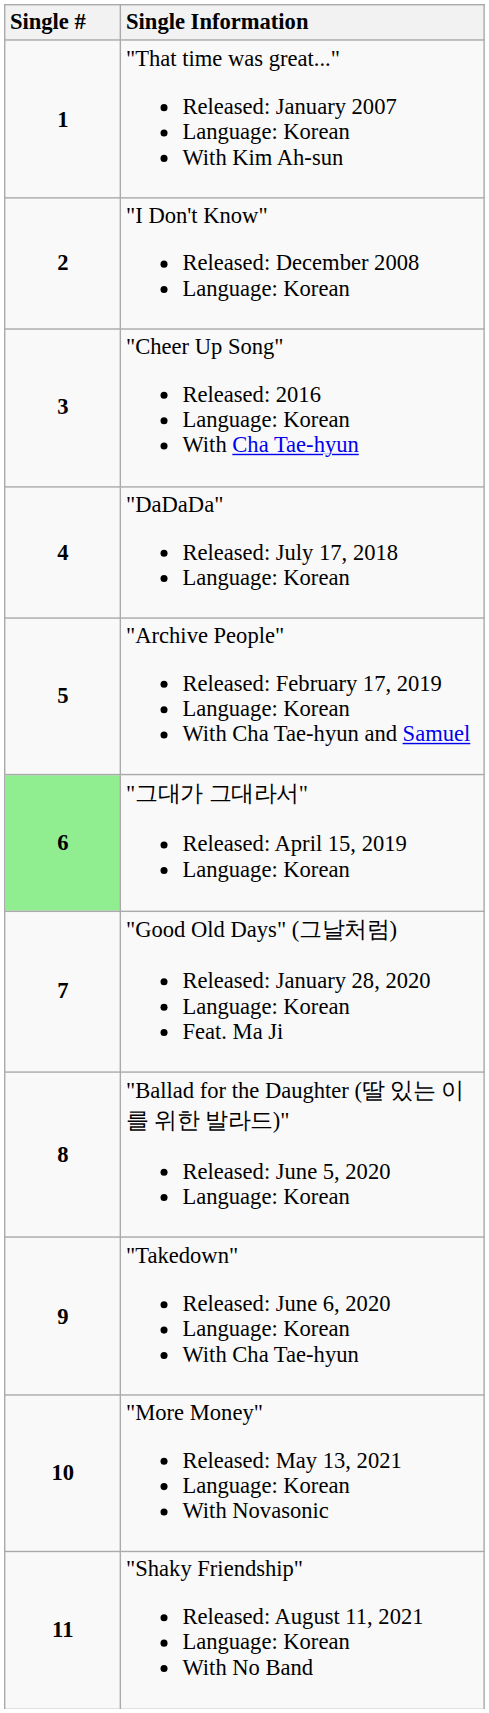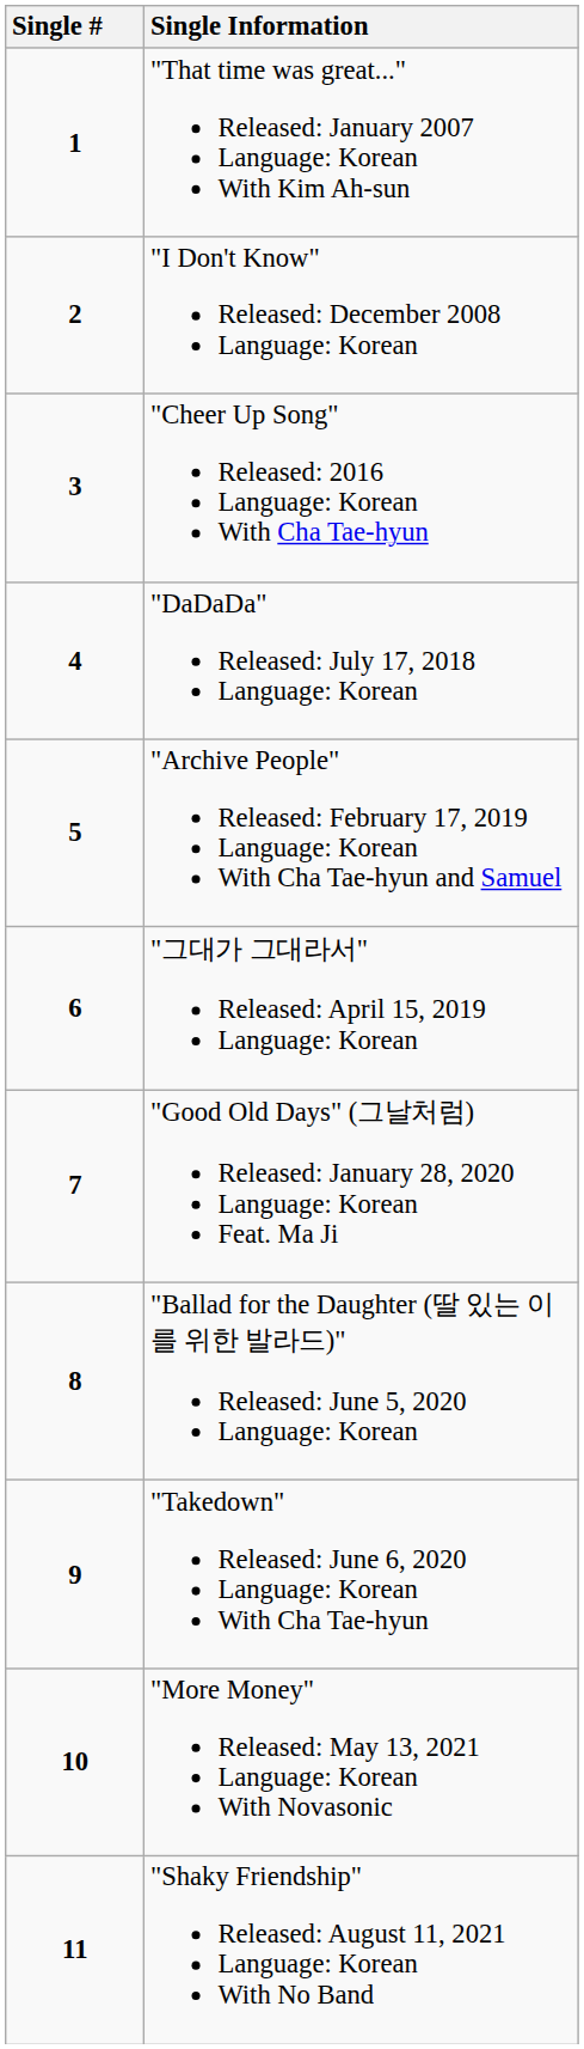"그대가 그대라서" Released: April 15, 2019 Language: Korean | Single #: lightgreen background -> no background
